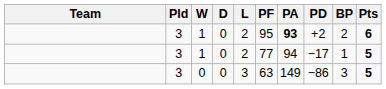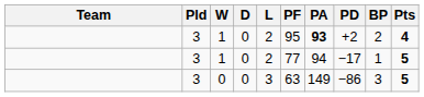row 2 | Pts: 6 -> 4
